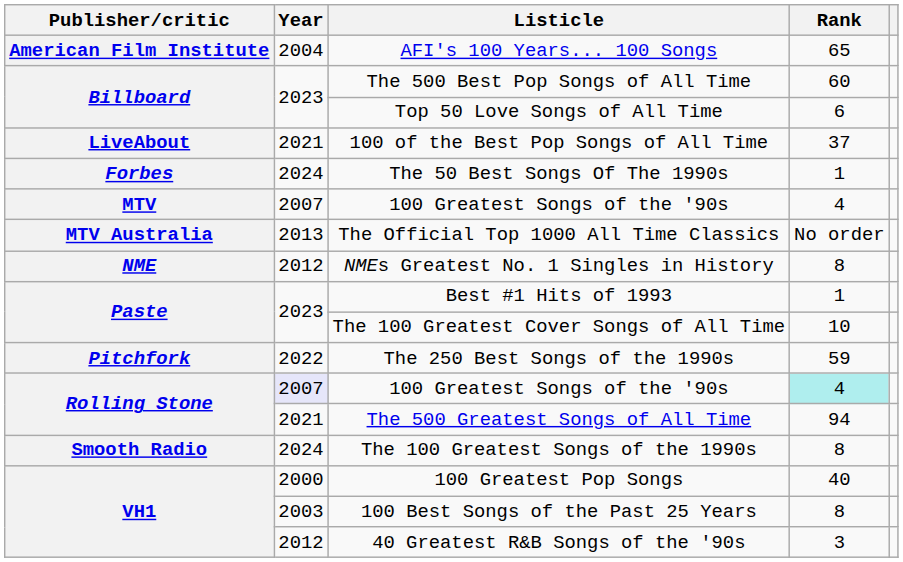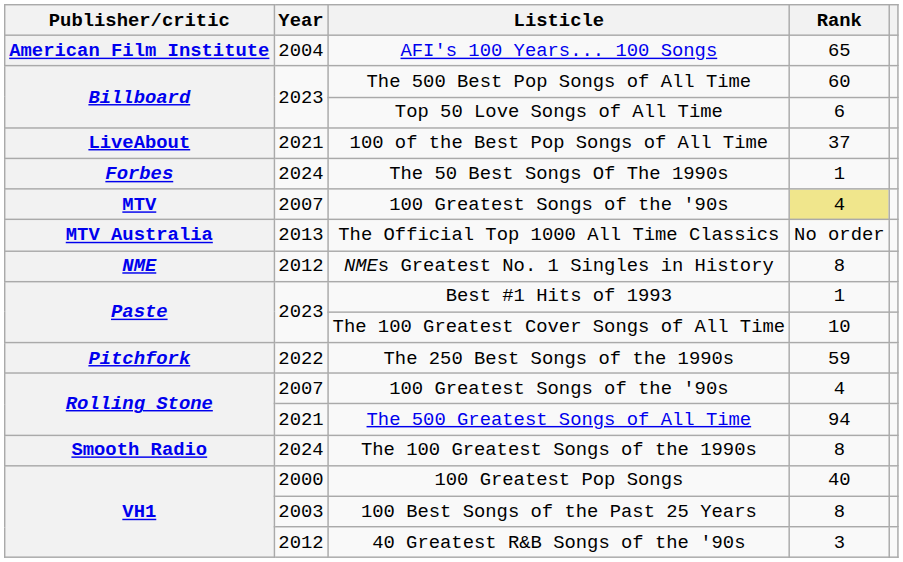MTV / 100 Greatest Songs of the '90s | Rank: no background -> khaki background
Rolling Stone / 100 Greatest Songs of the '90s | Year: lavender background -> no background
Rolling Stone / 100 Greatest Songs of the '90s | Rank: paleturquoise background -> no background
